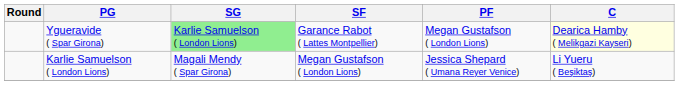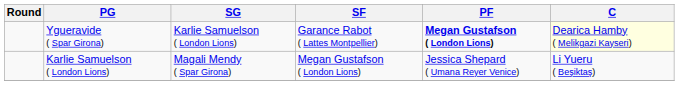Ygueravide ( Spar Girona) | SG: lightgreen background -> no background
Ygueravide ( Spar Girona) | PF: normal -> bold
